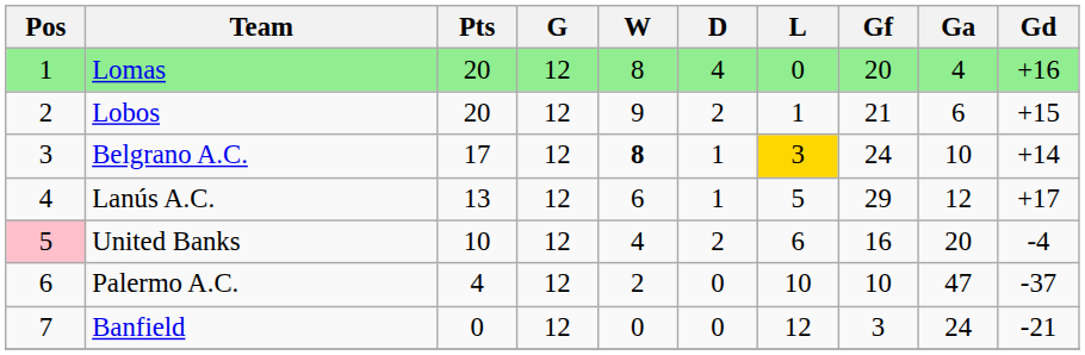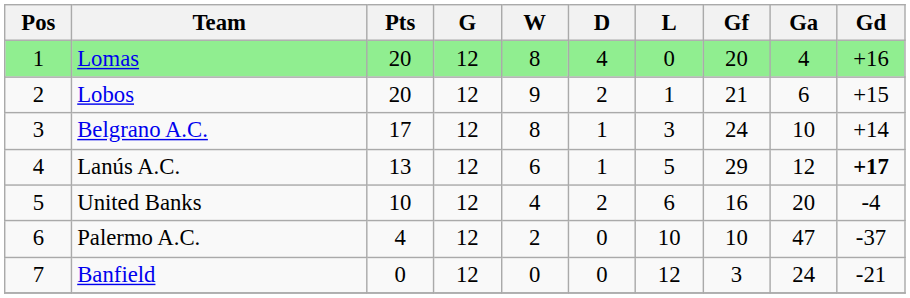Belgrano A.C. | W: bold -> normal
Belgrano A.C. | L: gold background -> no background
Lanús A.C. | Gd: normal -> bold
United Banks | Pos: pink background -> no background
